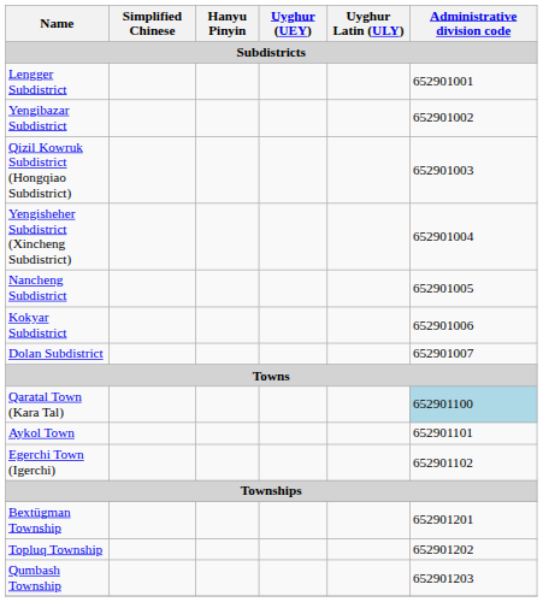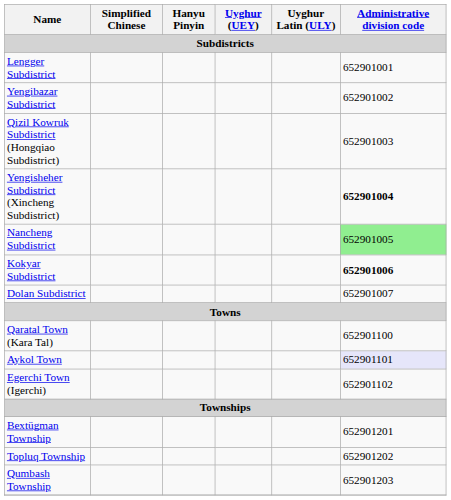Yengisheher Subdistrict (Xincheng Subdistrict) | Administrative division code: normal -> bold
Nancheng Subdistrict | Administrative division code: no background -> lightgreen background
Kokyar Subdistrict | Administrative division code: normal -> bold
Qaratal Town (Kara Tal) | Administrative division code: lightblue background -> no background
Aykol Town | Administrative division code: no background -> lavender background
